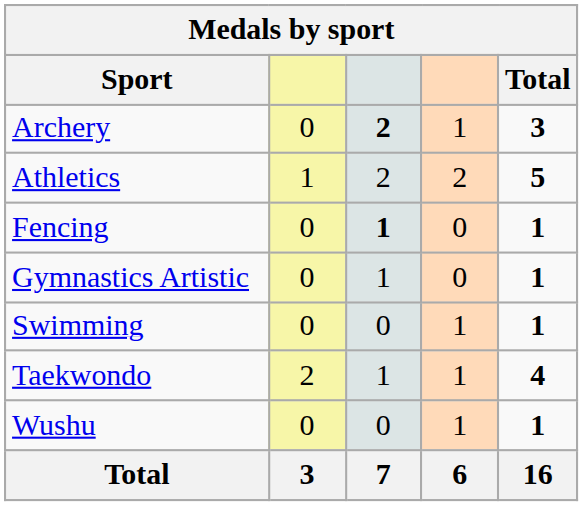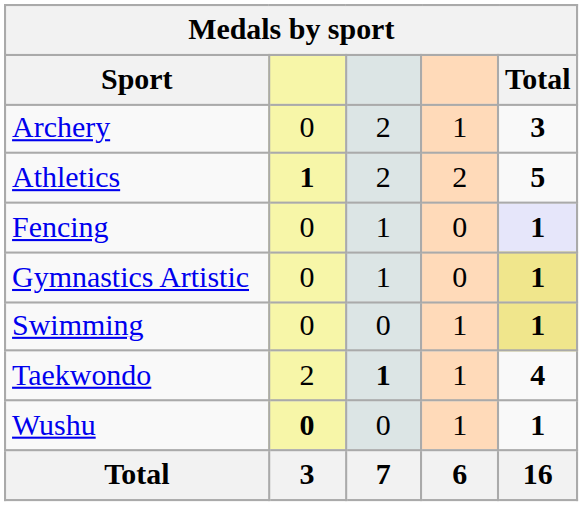Archery | column 3: bold -> normal
Athletics | column 2: normal -> bold
Fencing | column 3: bold -> normal
Fencing | Total: no background -> lavender background
Gymnastics Artistic | Total: no background -> khaki background
Swimming | Total: no background -> khaki background
Taekwondo | column 3: normal -> bold
Wushu | column 2: normal -> bold
